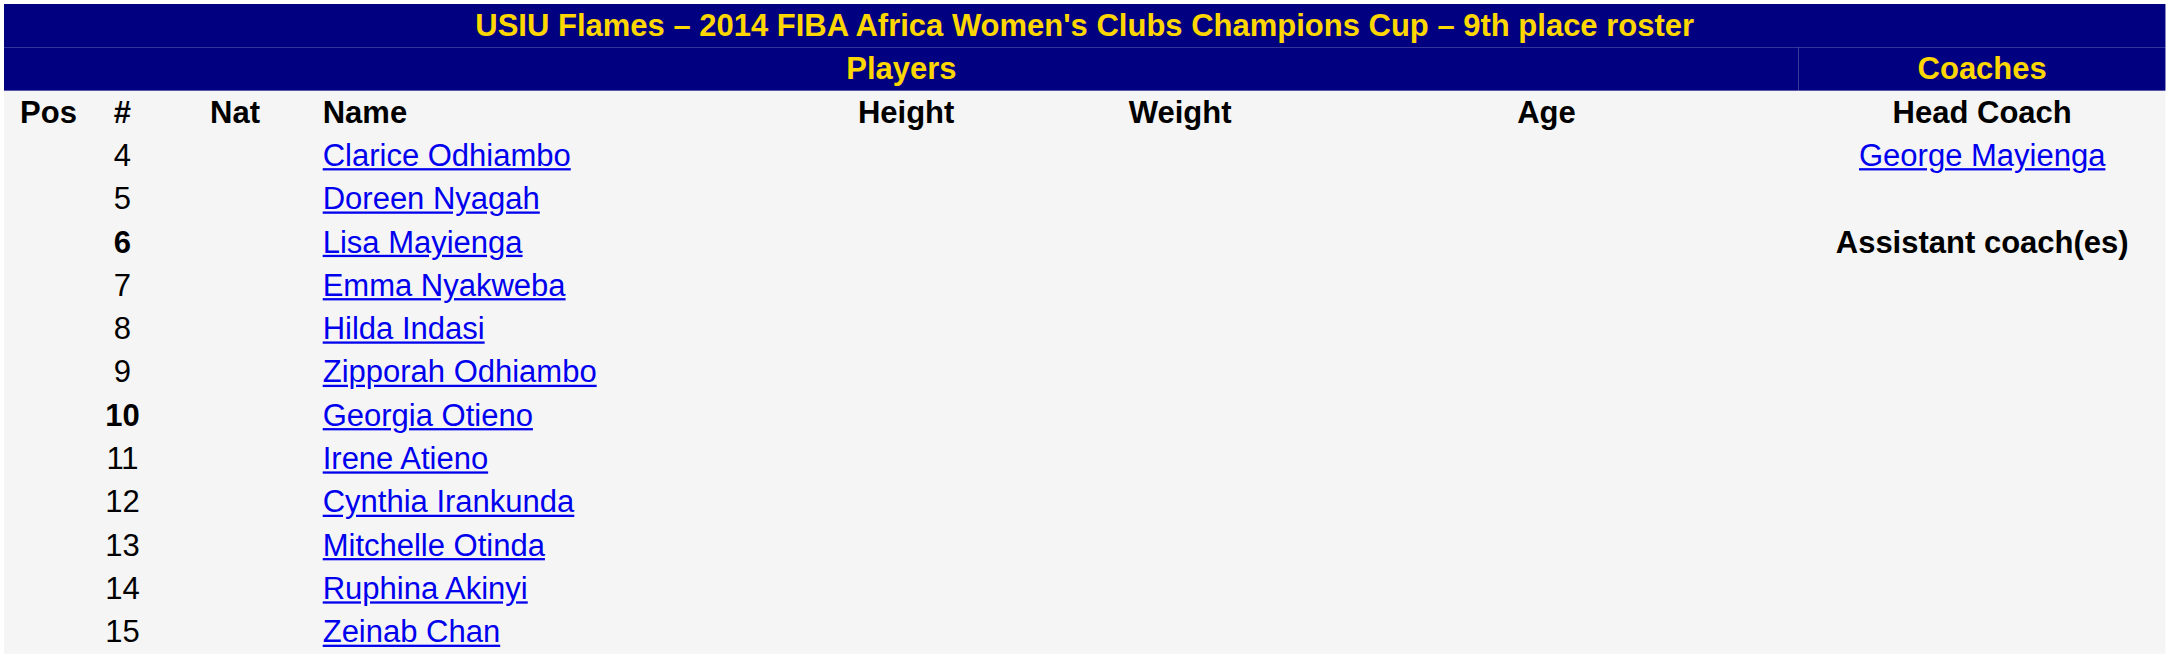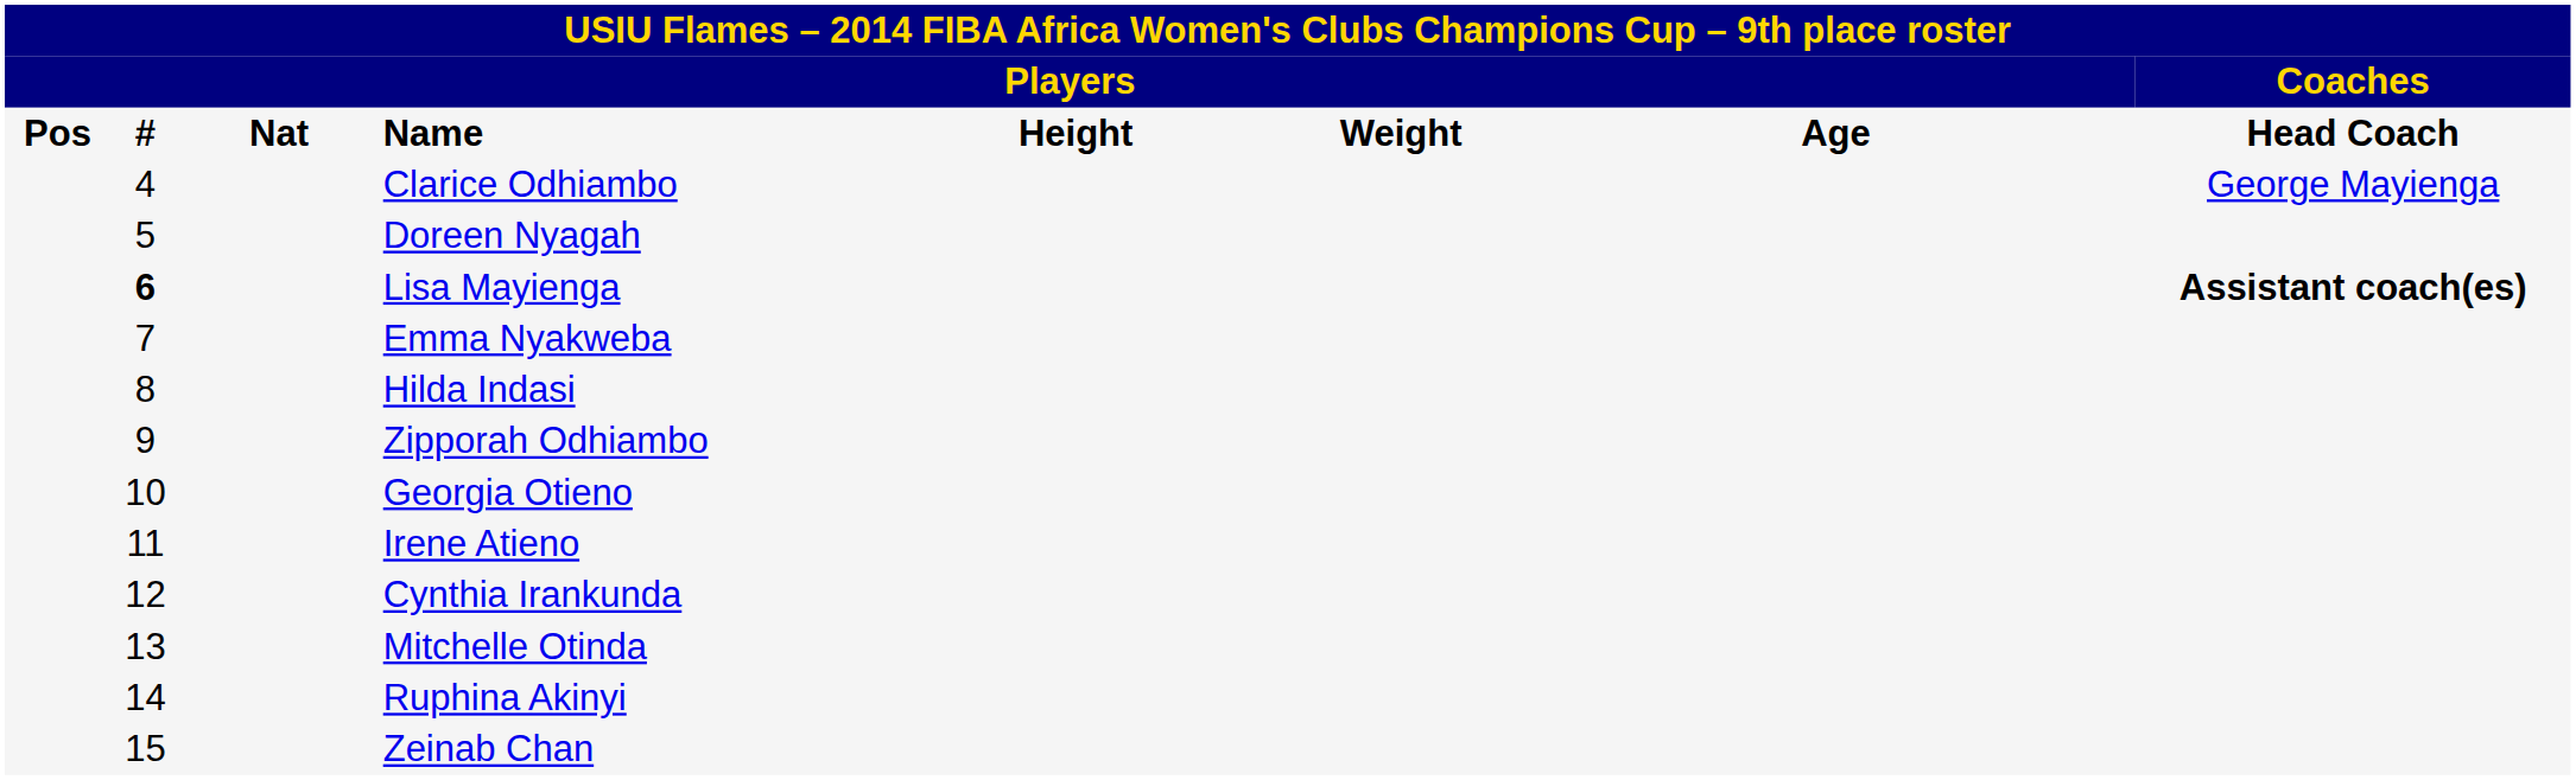Georgia Otieno | column 2: bold -> normal
